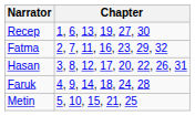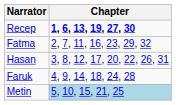Recep | Chapter: normal -> bold
Metin | Chapter: no background -> lightblue background
